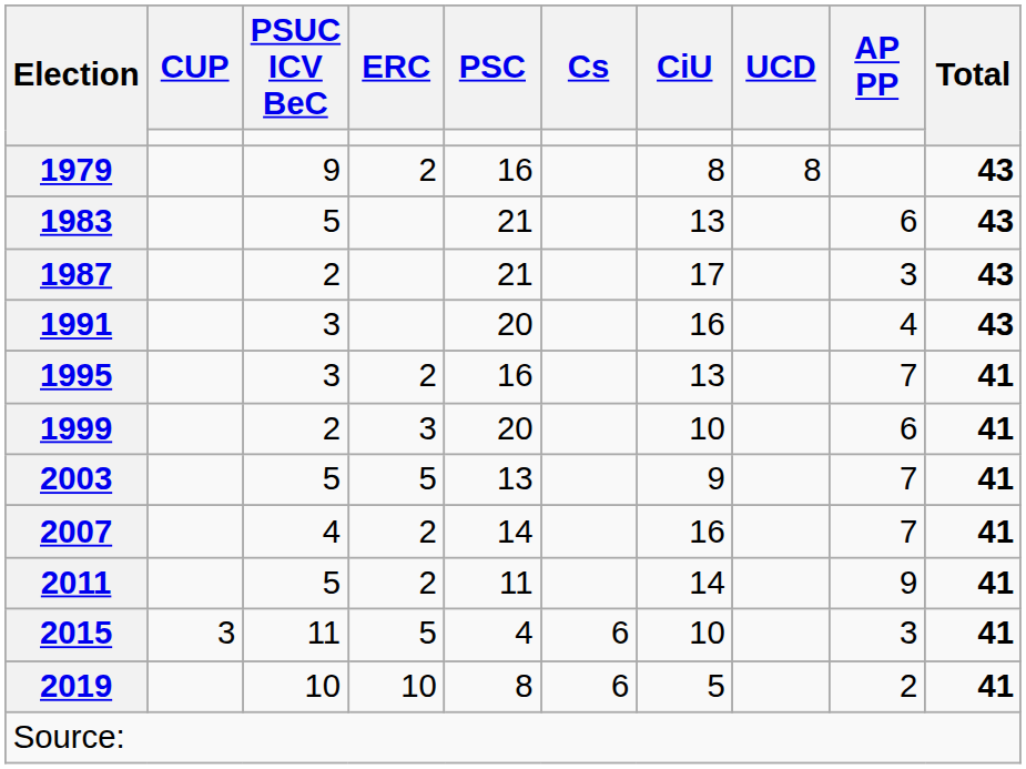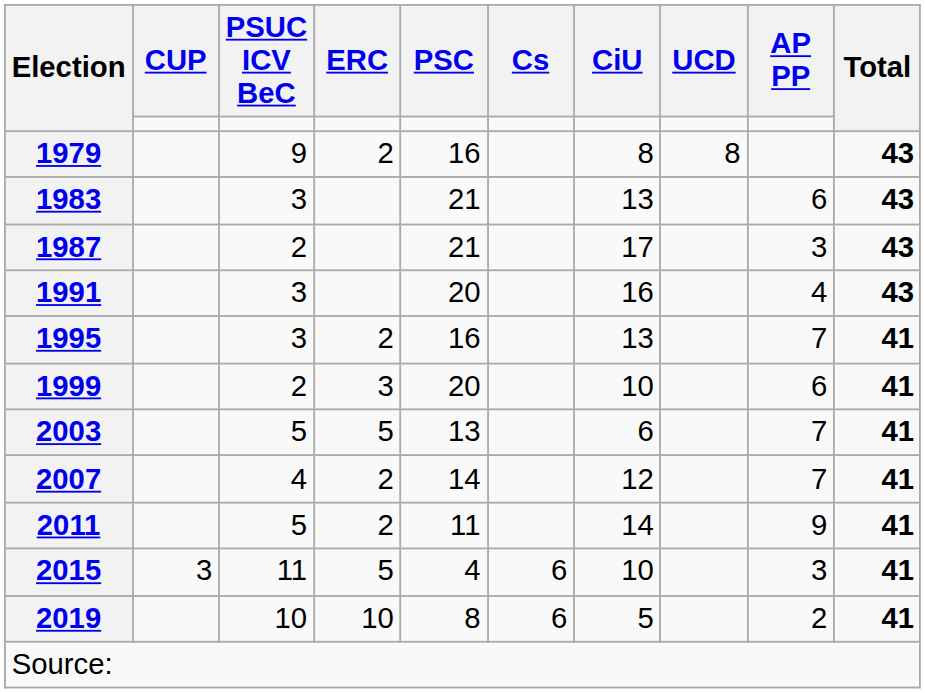1983 | PSUC ICV BeC: 5 -> 3
2003 | CiU: 9 -> 6
2007 | CiU: 16 -> 12
